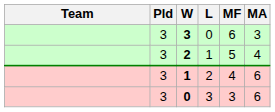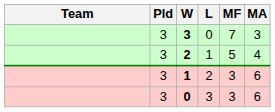row 2 | MF: 6 -> 7
row 4 | MF: 4 -> 3
